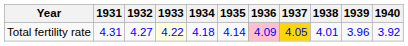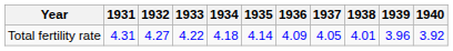row 2 | 1933: lightyellow background -> no background
row 2 | 1936: pink background -> no background
row 2 | 1937: gold background -> no background
